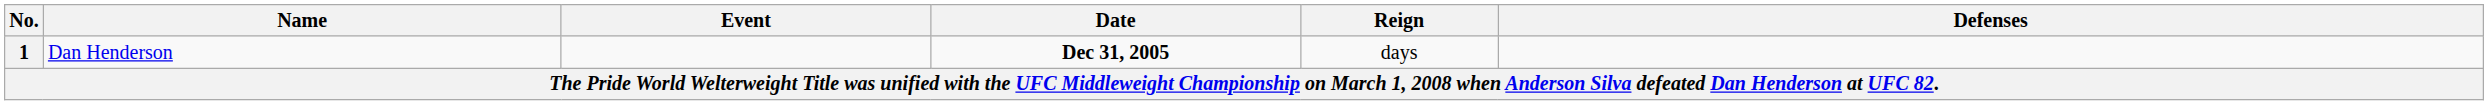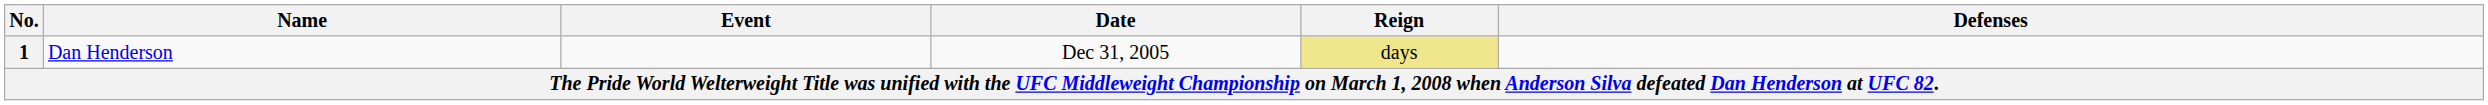1 | Date: bold -> normal
1 | Reign: no background -> khaki background
